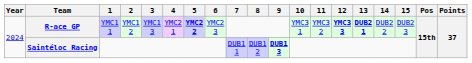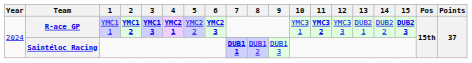R-ace GP | 2: normal -> bold
R-ace GP | 3: normal -> bold
R-ace GP | 4: normal -> bold
R-ace GP | 5: bold -> normal
R-ace GP | 6: normal -> bold
R-ace GP | 11: normal -> bold
R-ace GP | 12: bold -> normal
R-ace GP | 13: bold -> normal
R-ace GP | 15: normal -> bold
Saintéloc Racing | 7: normal -> bold
Saintéloc Racing | 9: bold -> normal
